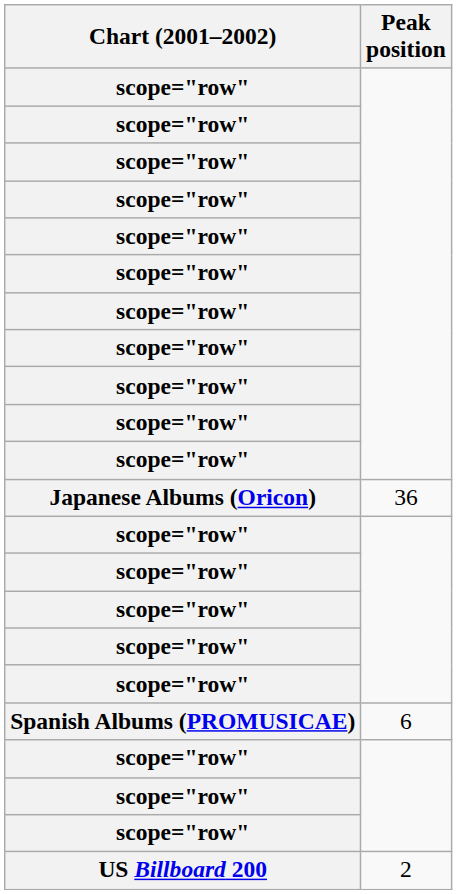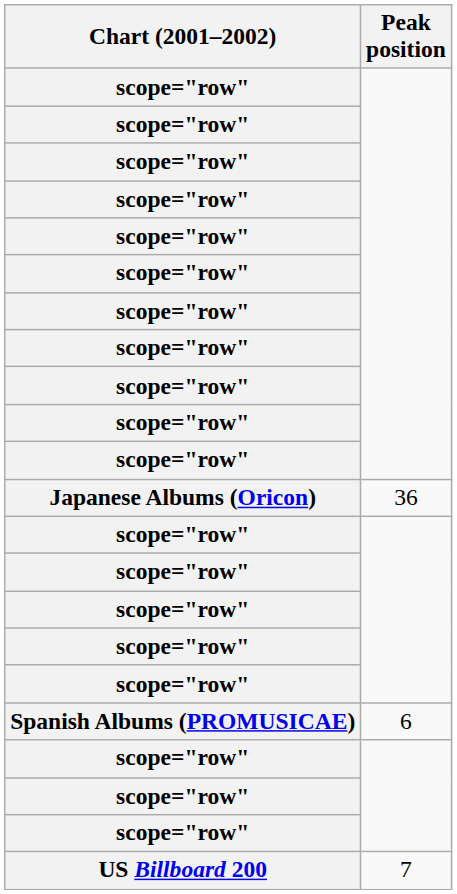US Billboard 200 | Peak position: 2 -> 7
